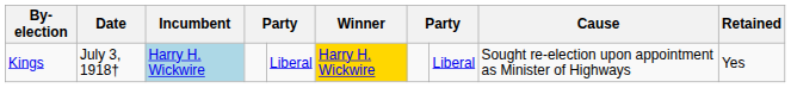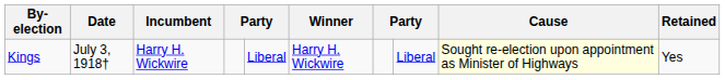Kings | Incumbent: lightblue background -> no background
Kings | Winner: gold background -> no background
Kings | Cause: no background -> lightyellow background
